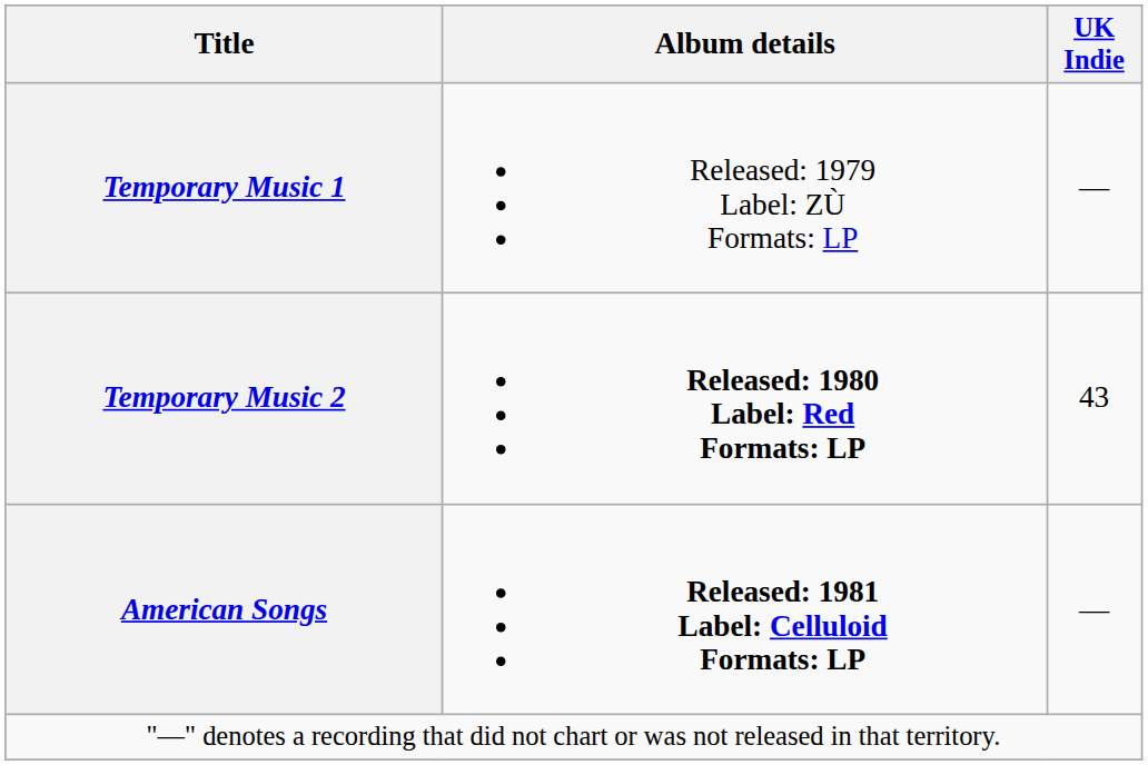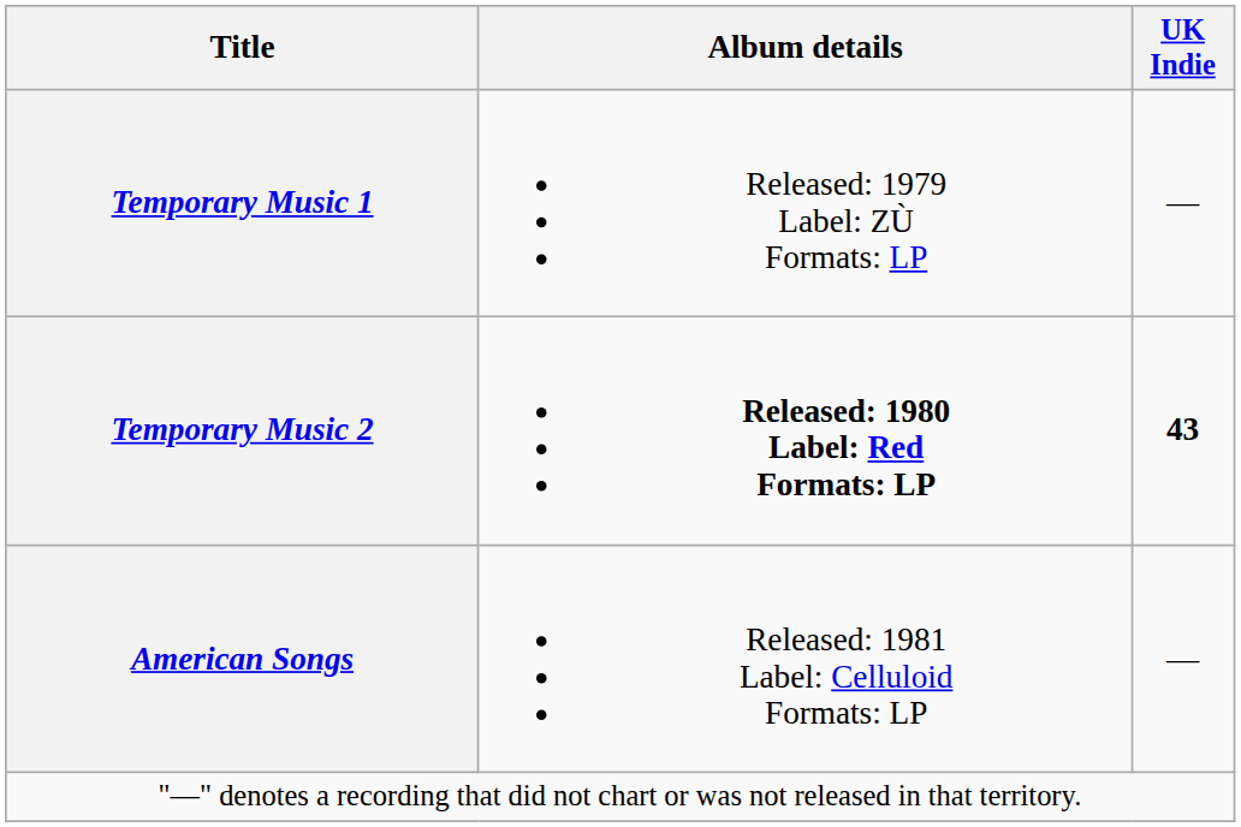Temporary Music 2 | UK Indie: normal -> bold
American Songs | Album details: bold -> normal
